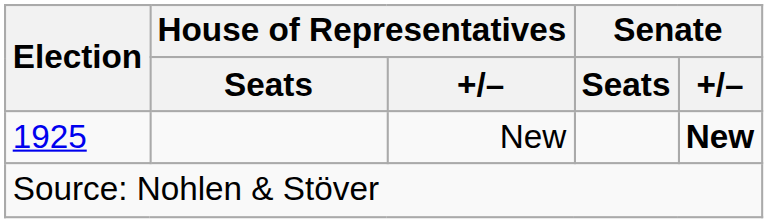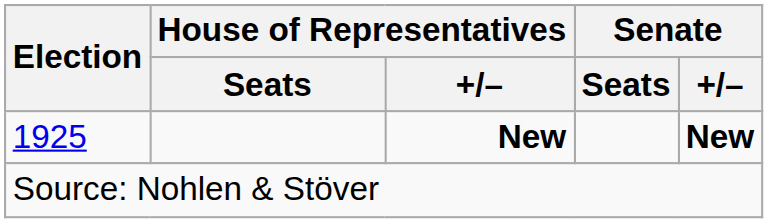1925 | House of Representatives / +/–: normal -> bold
